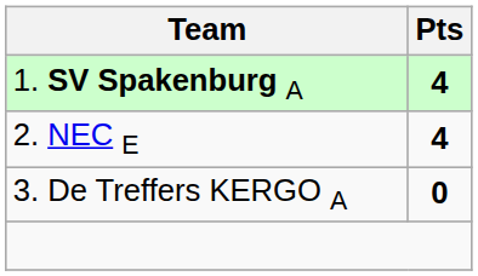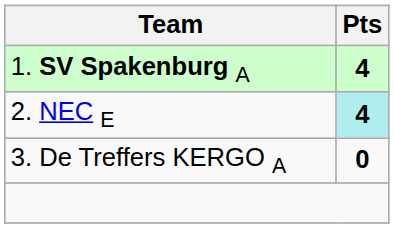2. NEC E | Pts: no background -> paleturquoise background
